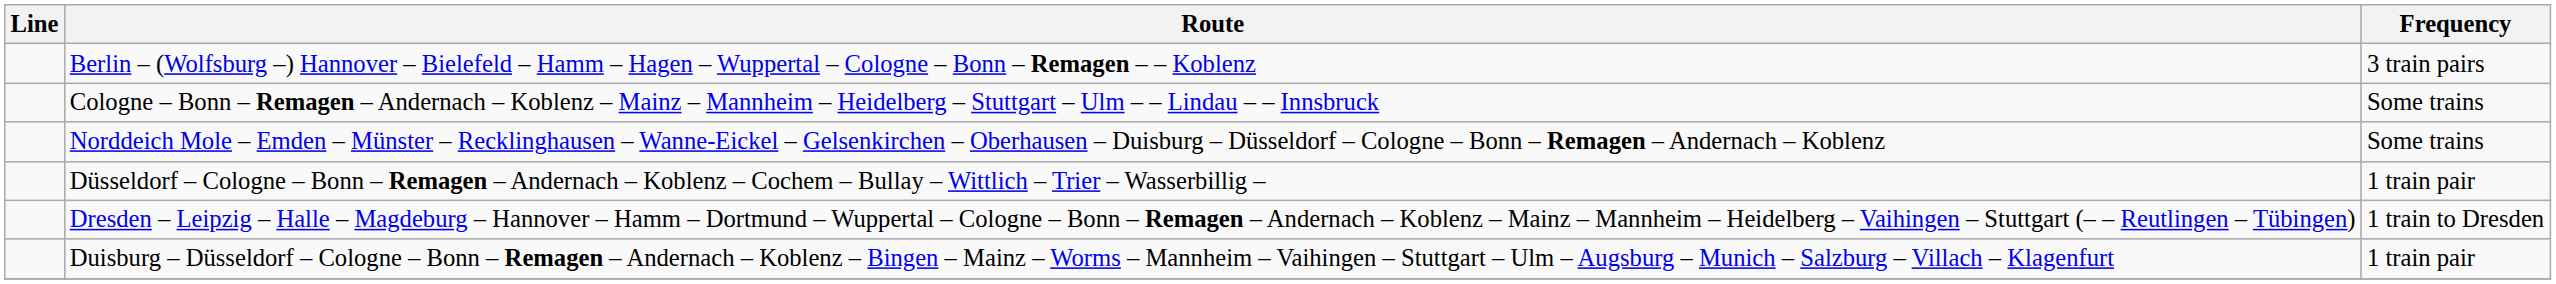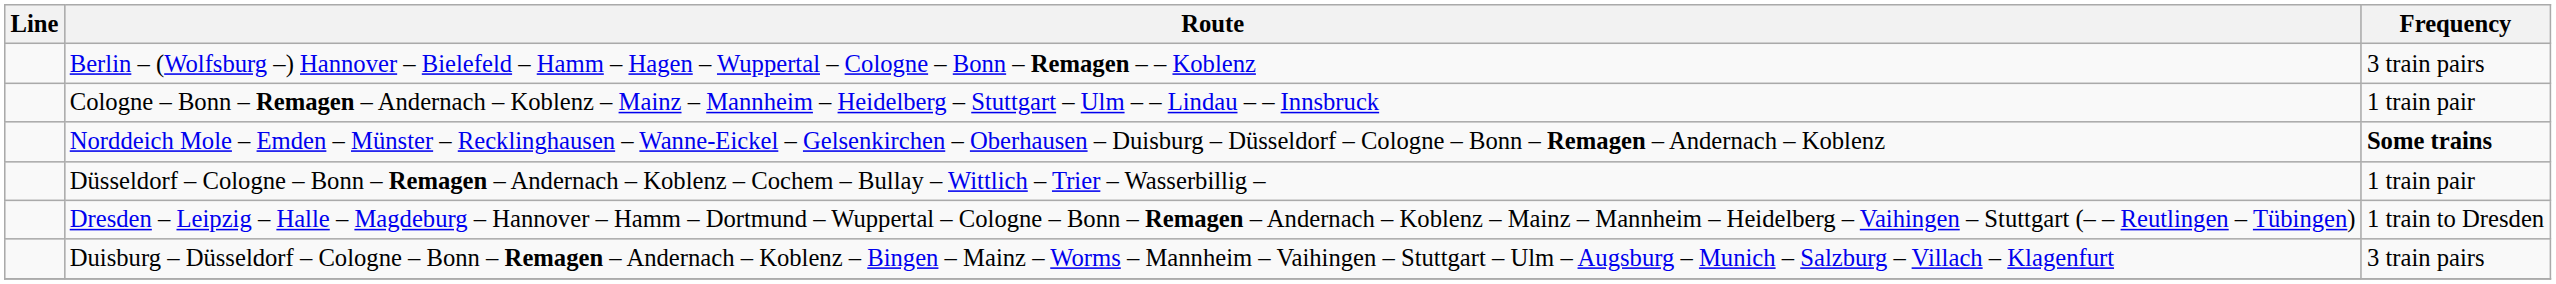row 3 | Frequency: Some trains -> 1 train pair
row 4 | Frequency: normal -> bold
row 7 | Frequency: 1 train pair -> 3 train pairs
